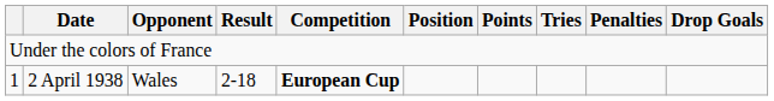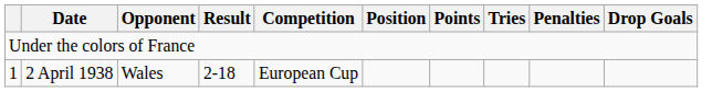1 | Competition: bold -> normal
